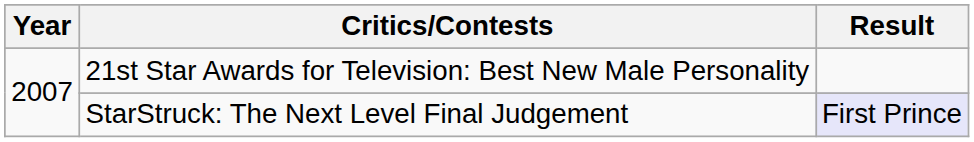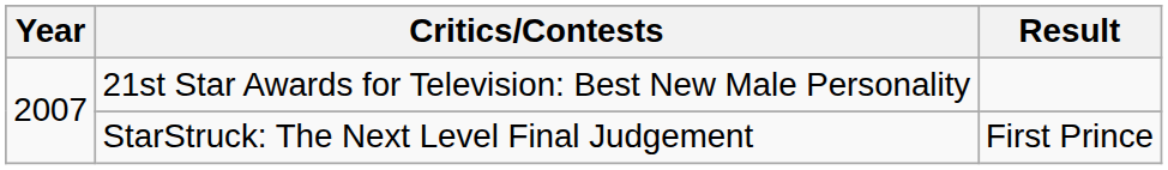StarStruck: The Next Level Final Judgement | Result: lavender background -> no background
